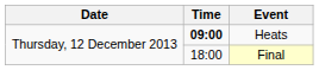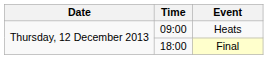Heats | Time: bold -> normal
